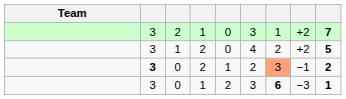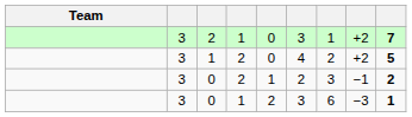row 4 | column 2: bold -> normal
row 4 | column 7: lightsalmon background -> no background
row 5 | column 7: bold -> normal
